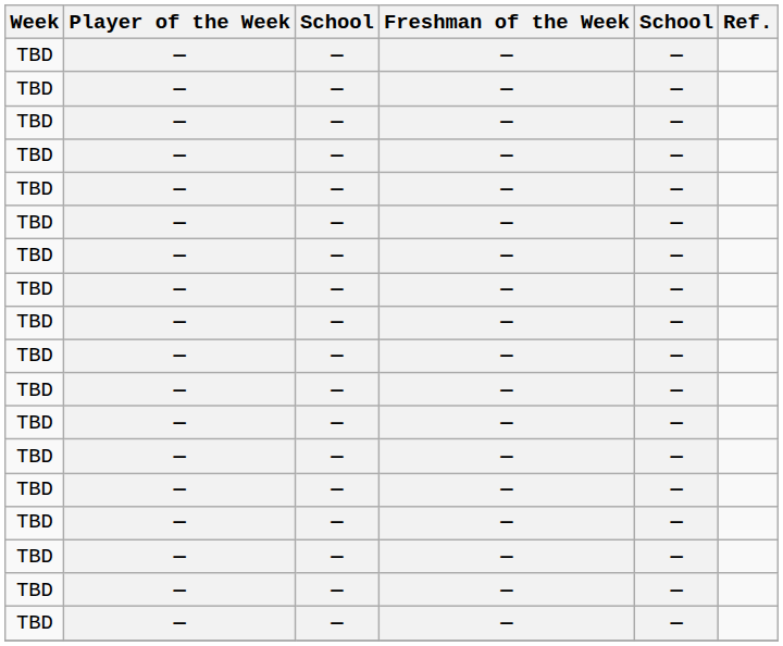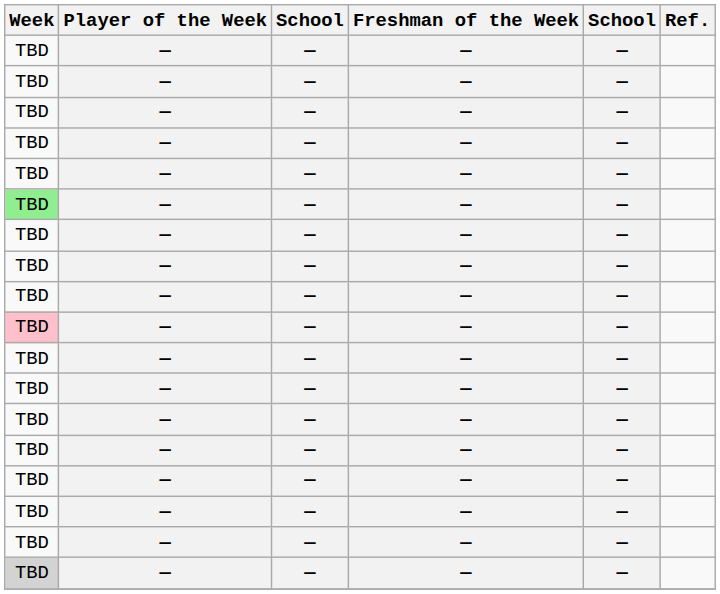row 7 | Week: no background -> lightgreen background
row 11 | Week: no background -> pink background
row 19 | Week: no background -> lightgrey background
